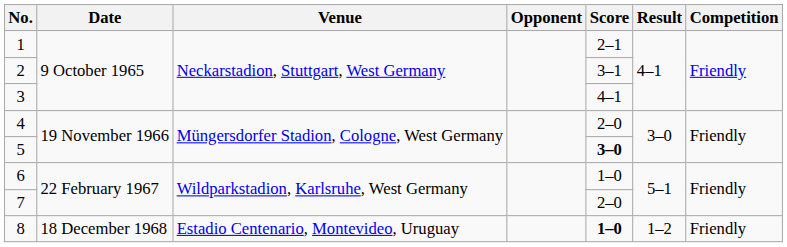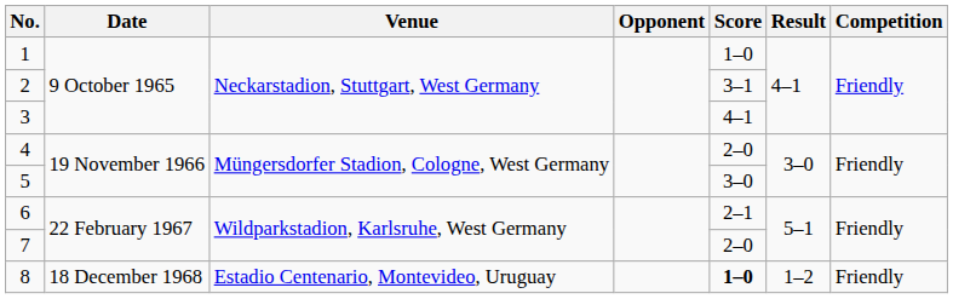1 | Score: 2–1 -> 1–0
5 | Score: bold -> normal
6 | Score: 1–0 -> 2–1
